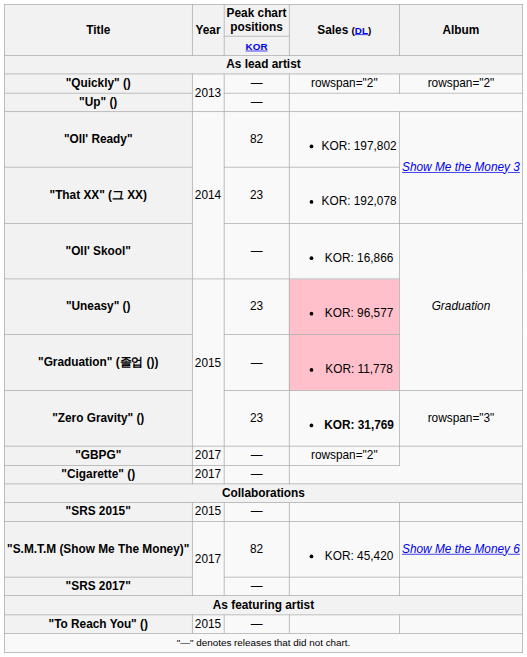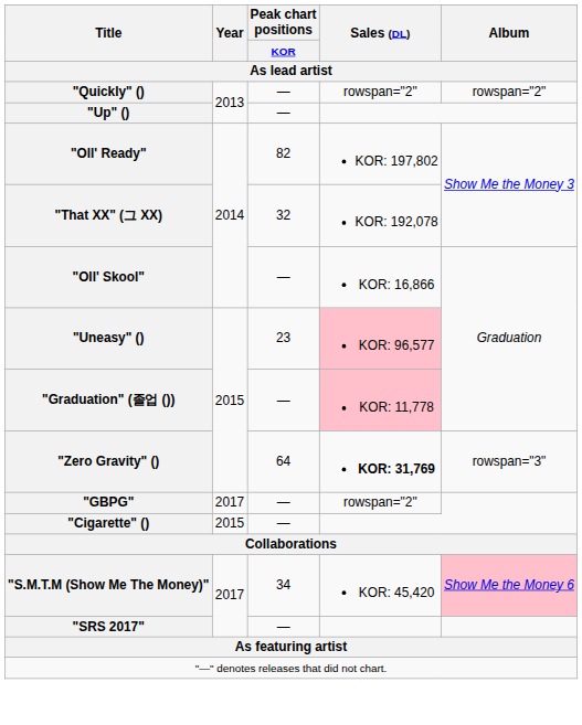"That XX" (그 XX) | Peak chart positions / KOR: 23 -> 32
"Zero Gravity" () | Peak chart positions / KOR: 23 -> 64
"Cigarette" () | Year: 2017 -> 2015
- row: "SRS 2015" | 2015 | —
"S.M.T.M (Show Me The Money)" | Peak chart positions / KOR: 82 -> 34
"S.M.T.M (Show Me The Money)" | Album: no background -> pink background
- row: "To Reach You" () | 2015 | —
